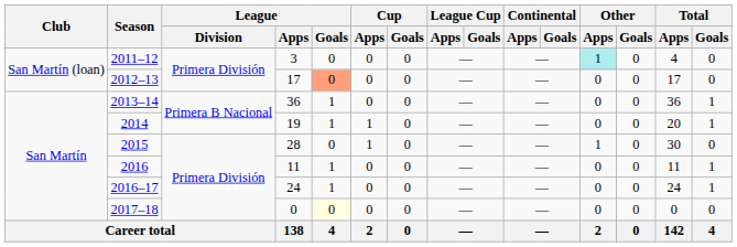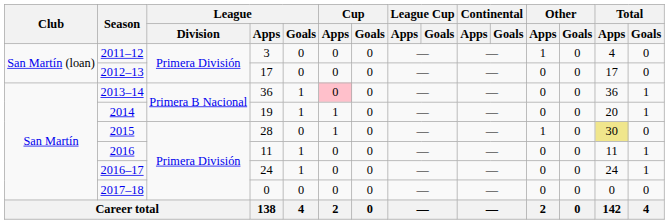2011–12 | Other / Apps: paleturquoise background -> no background
2012–13 | League / Goals: lightsalmon background -> no background
2013–14 | Cup / Apps: no background -> pink background
2015 | Total / Apps: no background -> khaki background
2017–18 | League / Goals: lightyellow background -> no background
